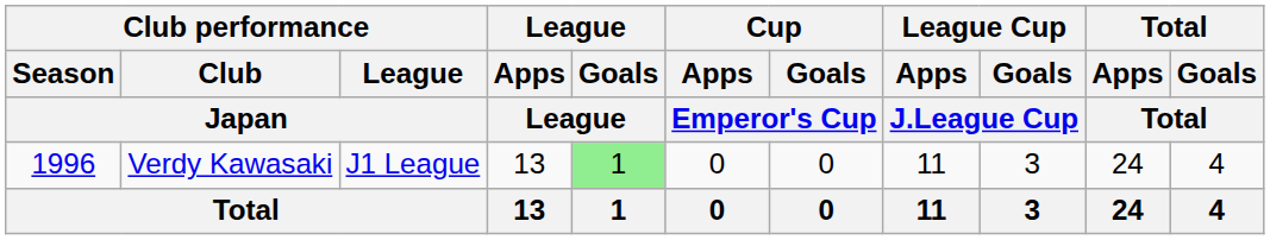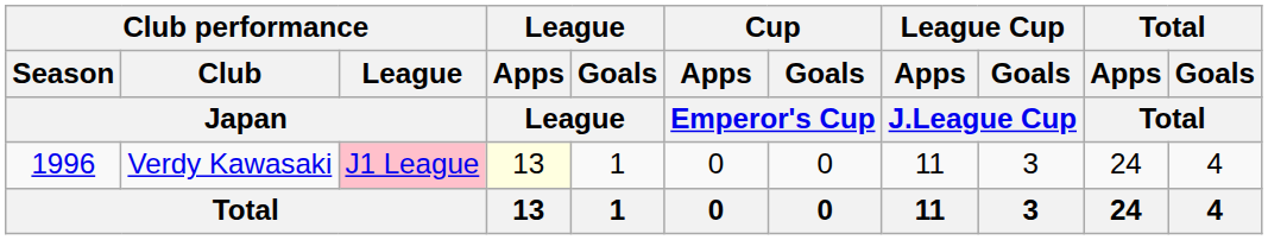Verdy Kawasaki | Club performance / League / Japan: no background -> pink background
Verdy Kawasaki | League / Apps / League: no background -> lightyellow background
Verdy Kawasaki | League / Goals / League: lightgreen background -> no background
